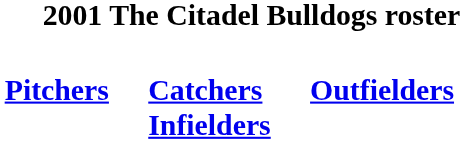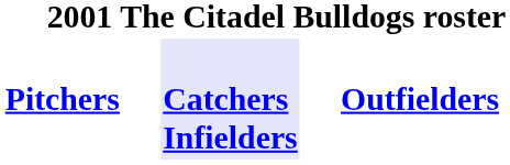Pitchers | column 2: no background -> lavender background
